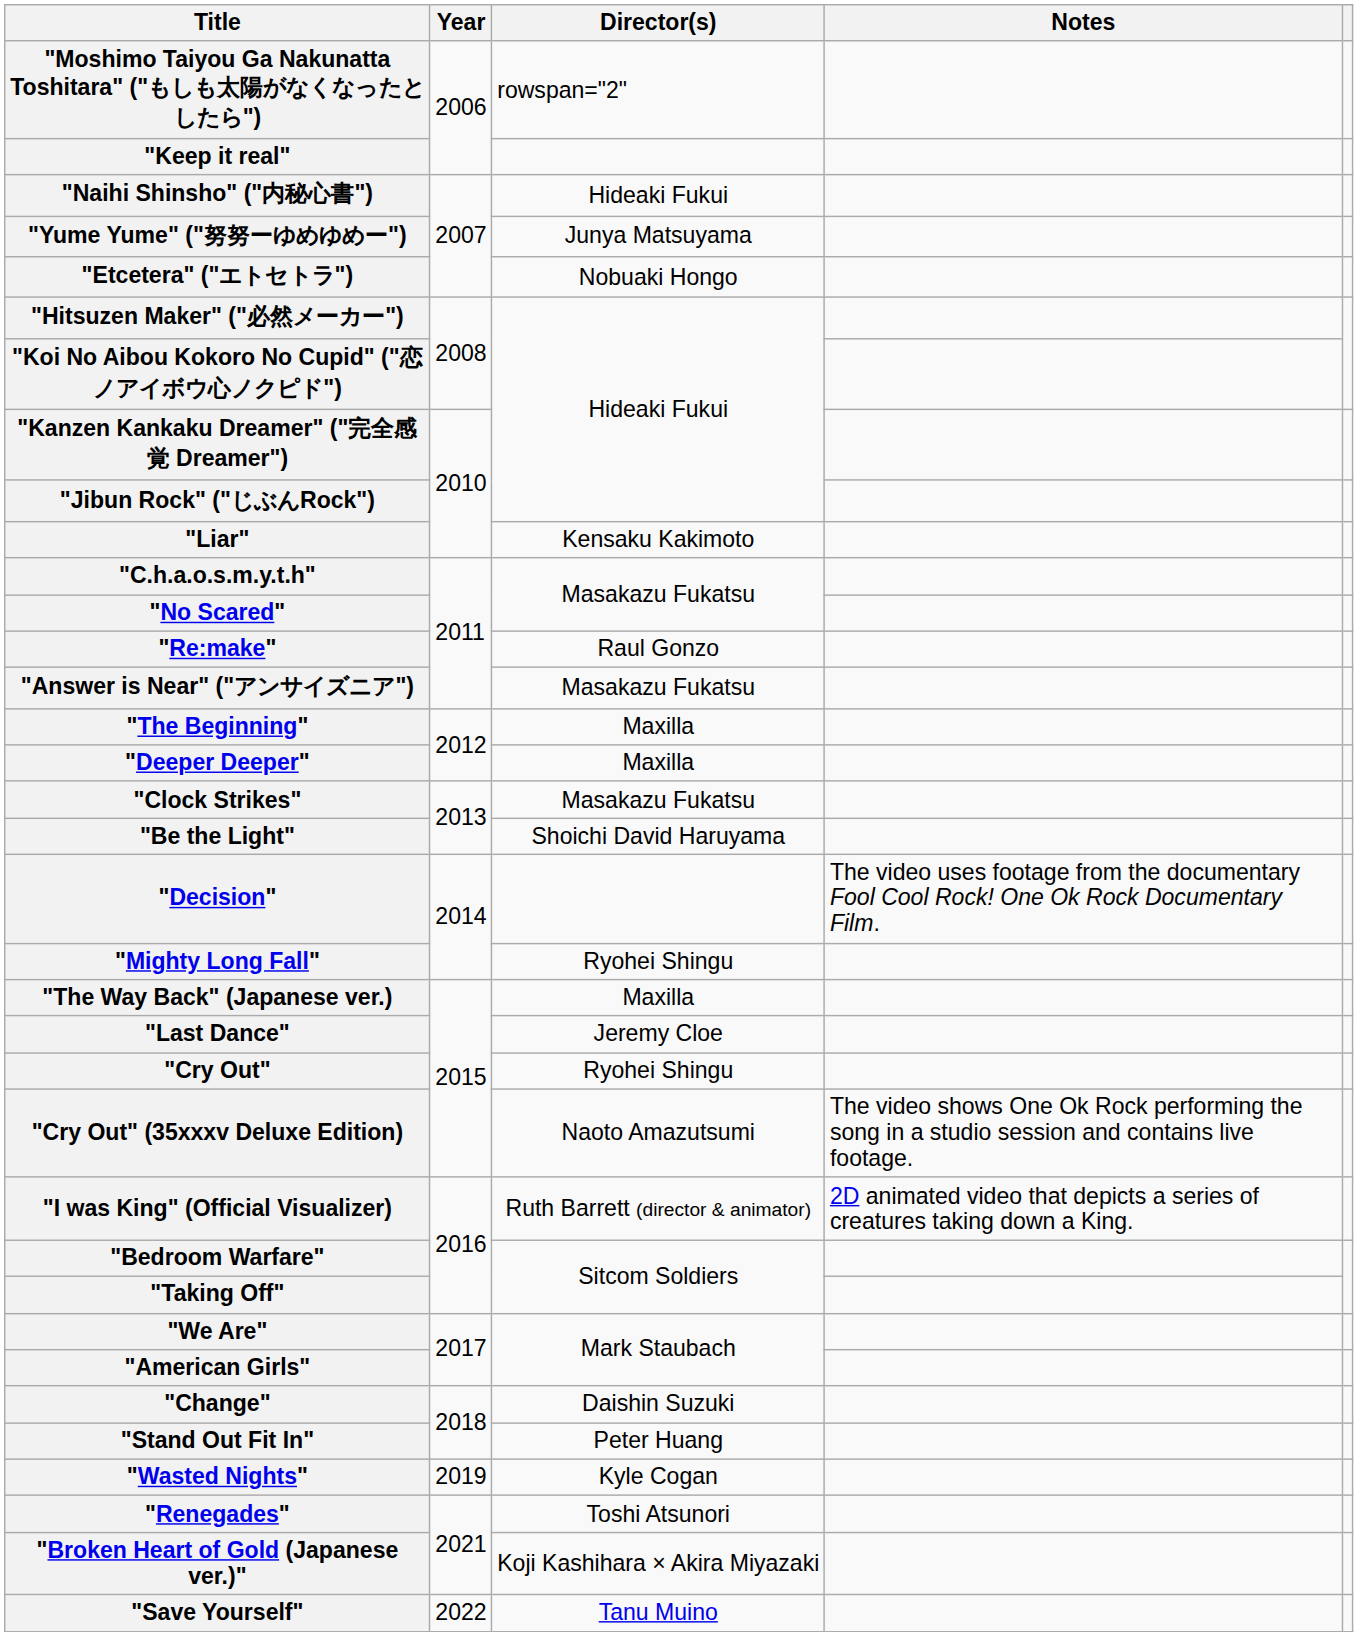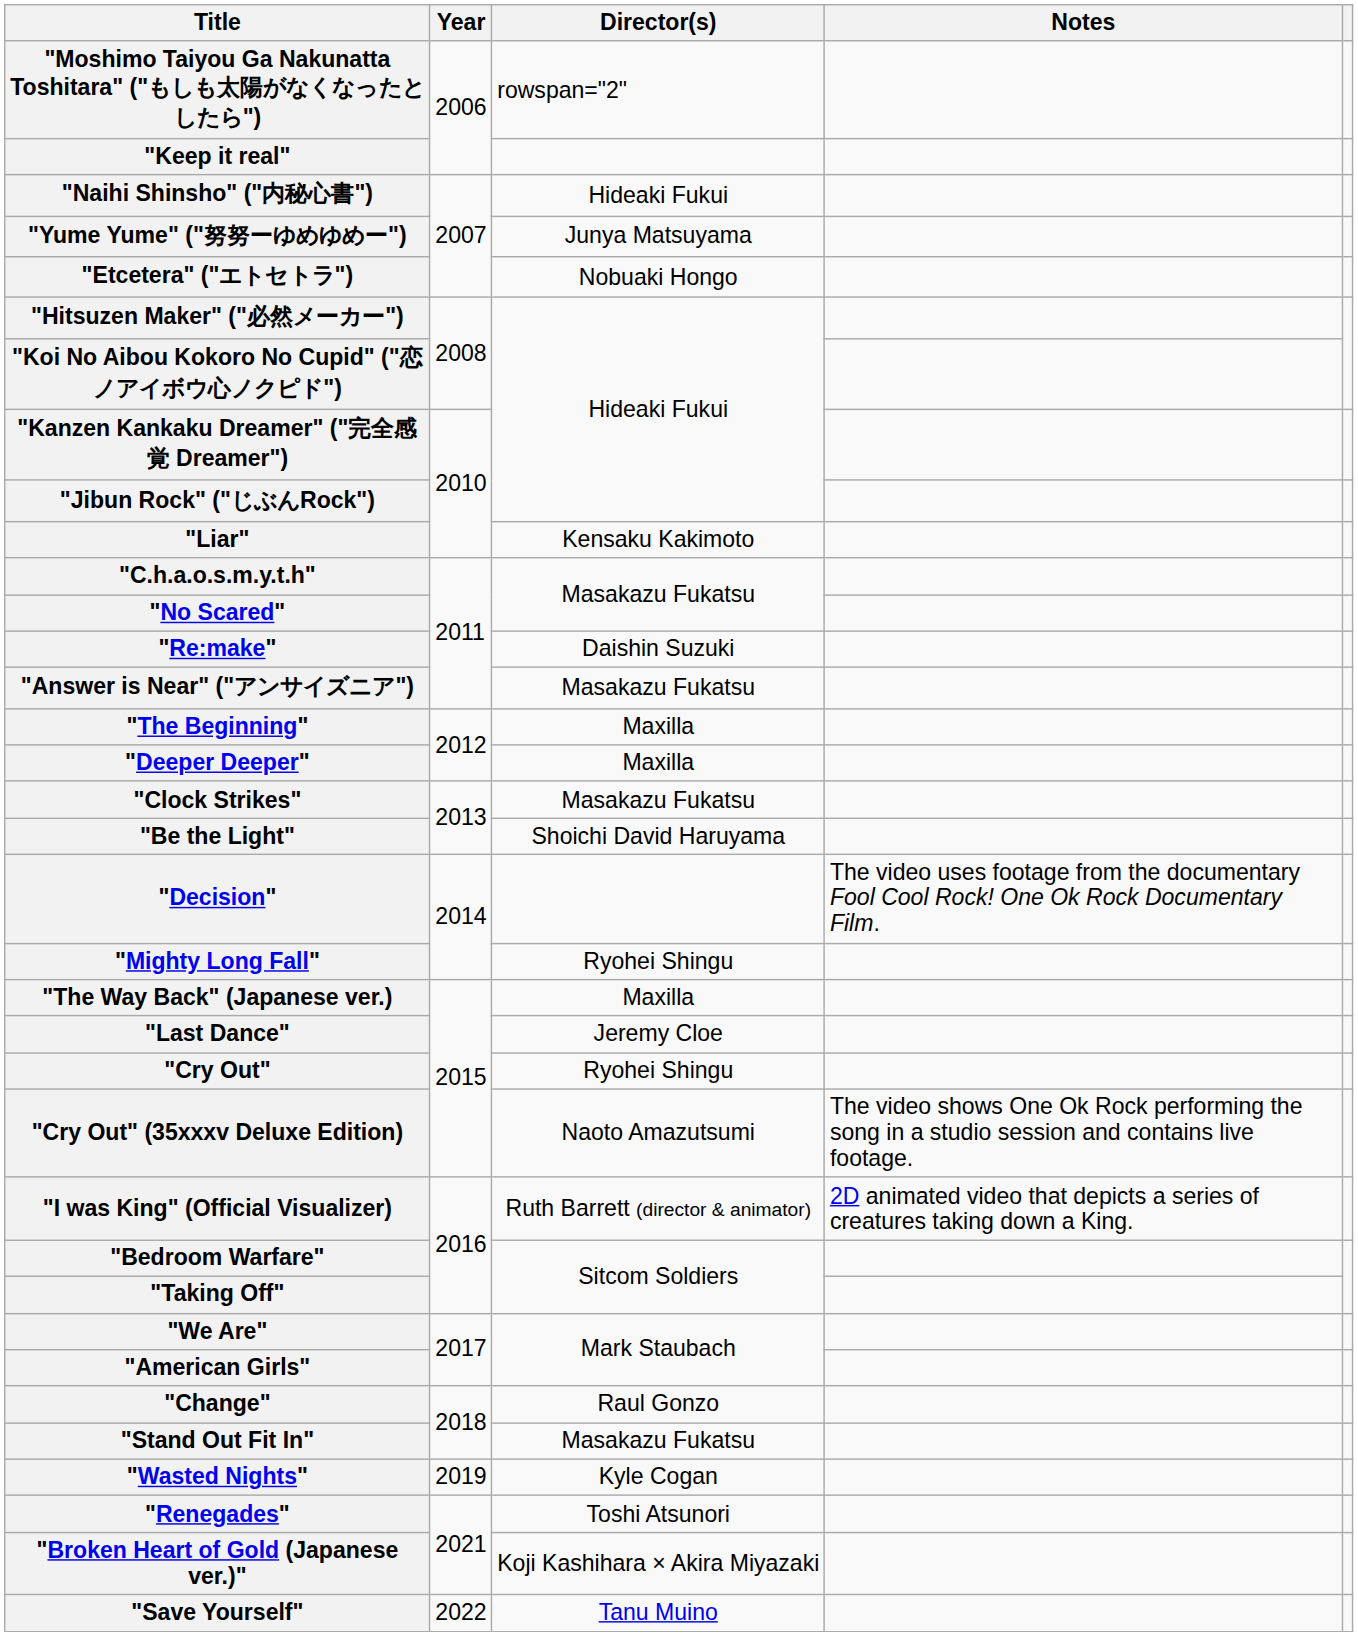"Re:make" | Director(s): Raul Gonzo -> Daishin Suzuki
"Change" | Director(s): Daishin Suzuki -> Raul Gonzo
"Stand Out Fit In" | Director(s): Peter Huang -> Masakazu Fukatsu
